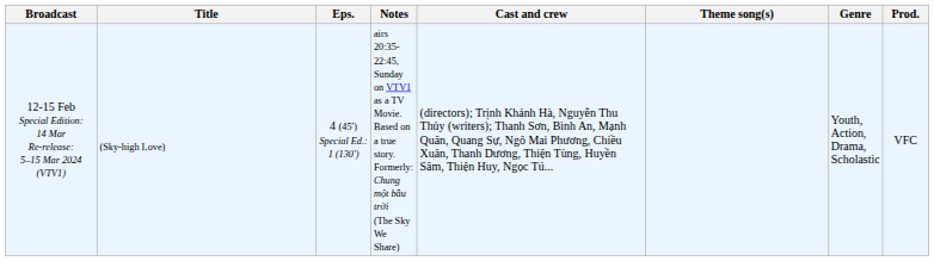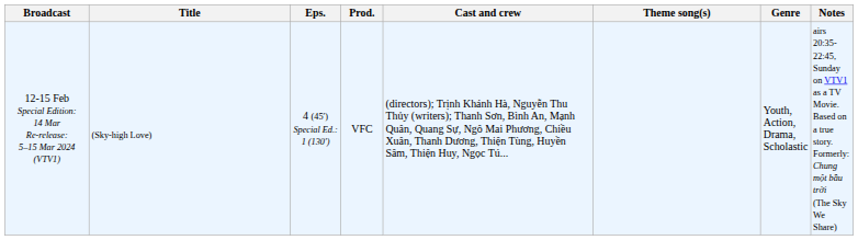columns swapped: Prod. <-> Notes
